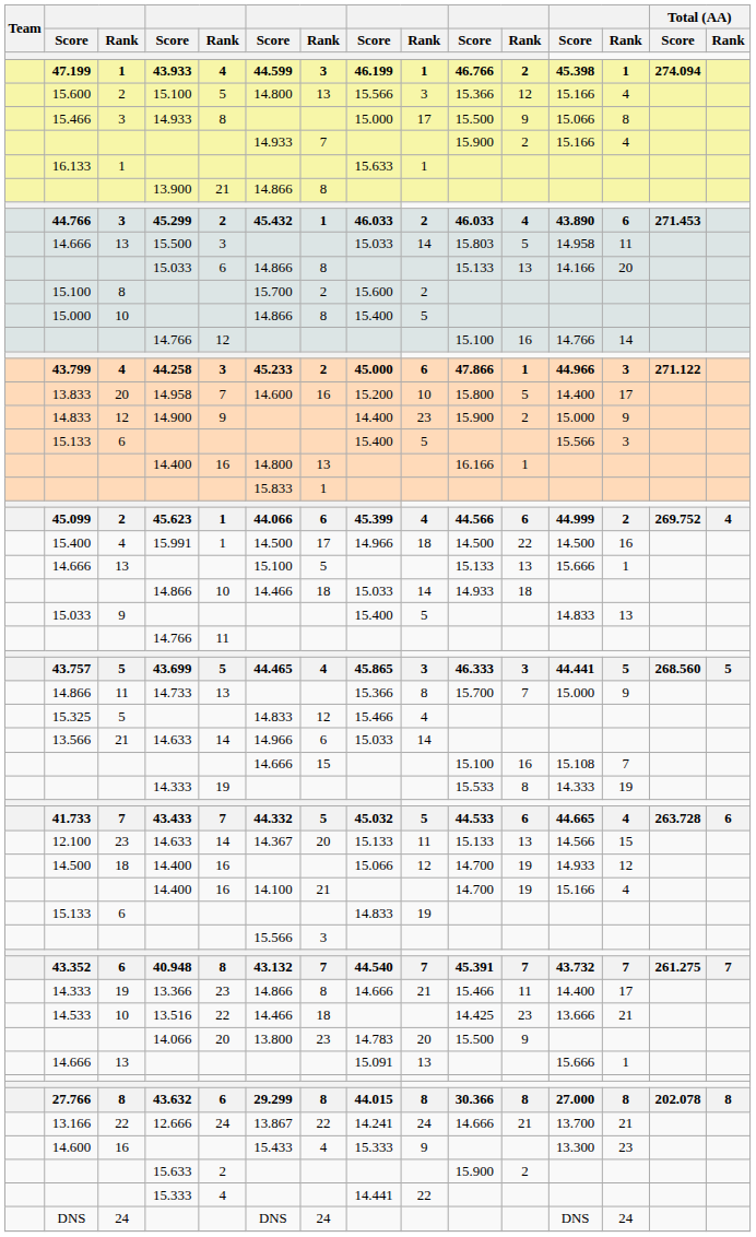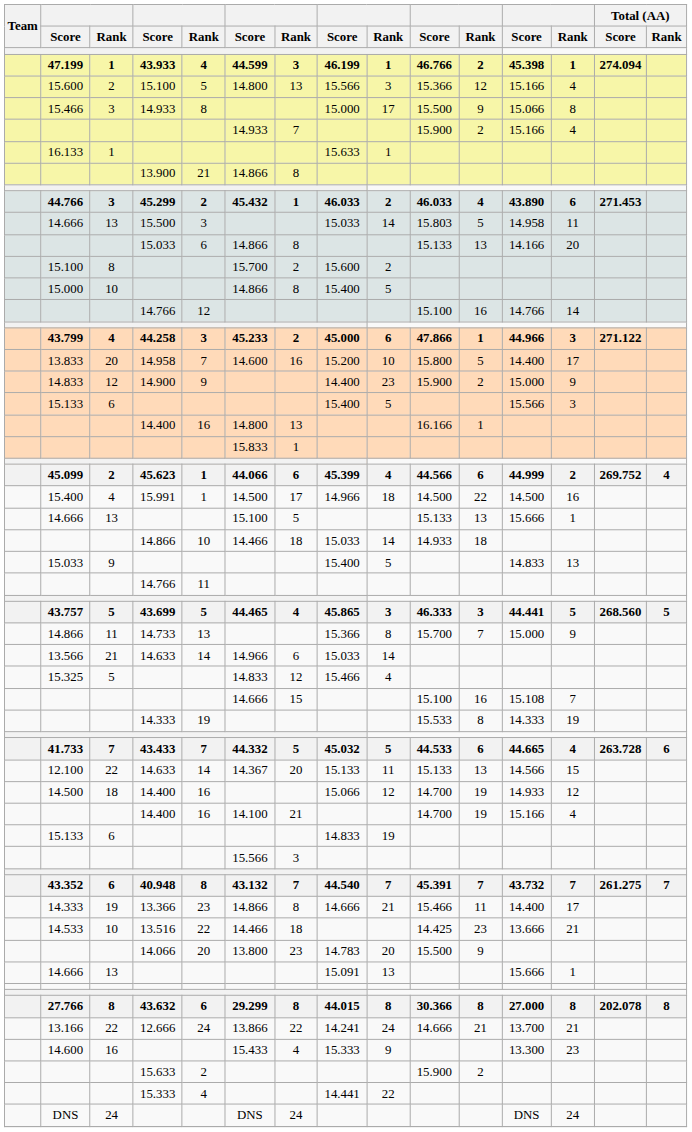rows swapped: 13.566 <-> 15.325
12.100 | column 3: 23 -> 22
13.166 | Score / 44.599: 13.867 -> 13.866
